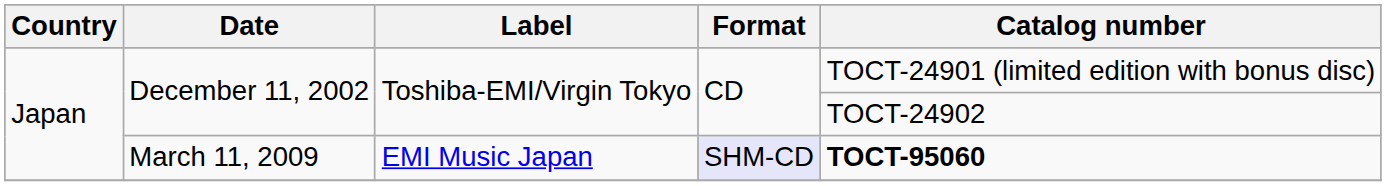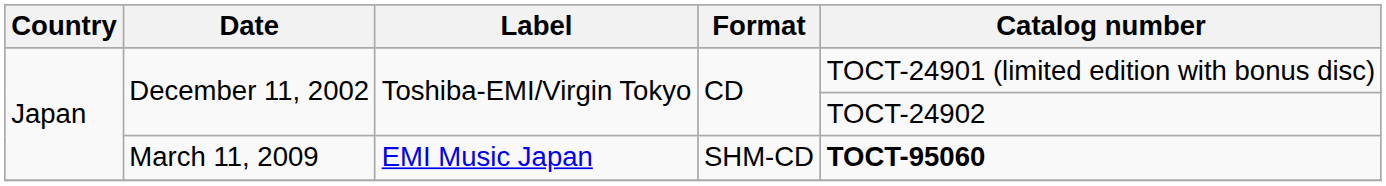March 11, 2009 | Format: lavender background -> no background
